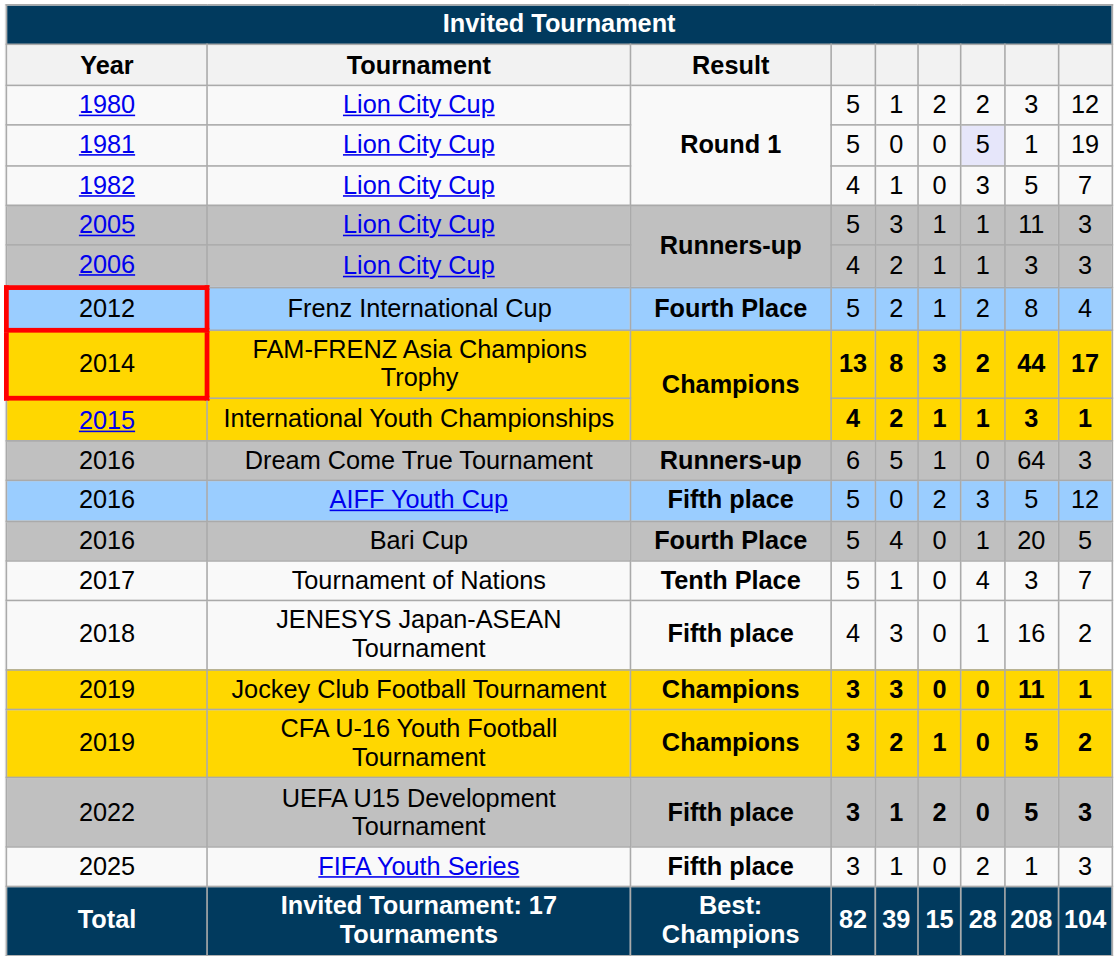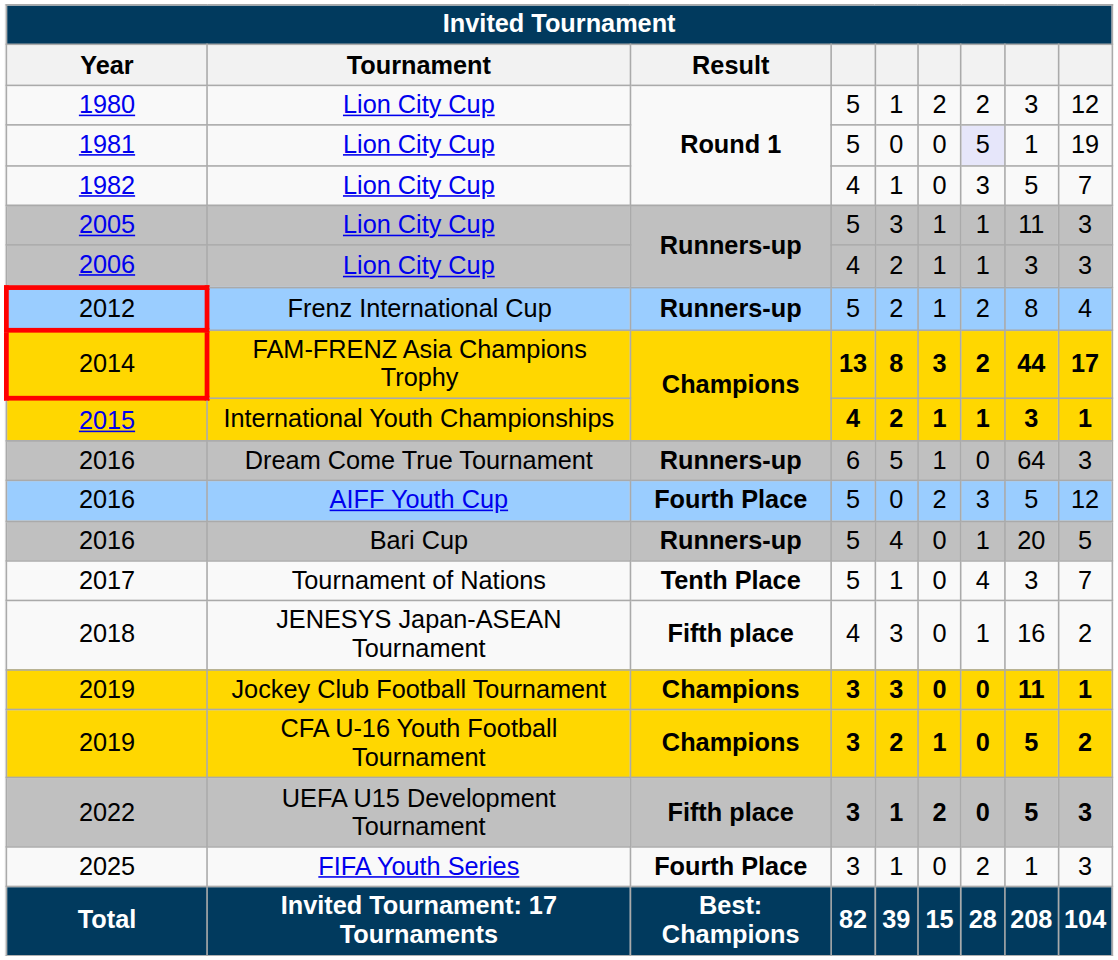2012 | Result: Fourth Place -> Runners-up
2016 / AIFF Youth Cup | Result: Fifth place -> Fourth Place
2016 / Bari Cup | Result: Fourth Place -> Runners-up
2025 | Result: Fifth place -> Fourth Place
